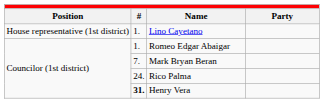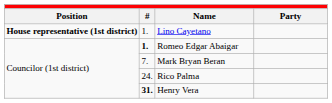Lino Cayetano | column 1: normal -> bold
Romeo Edgar Abaigar | column 2: normal -> bold
